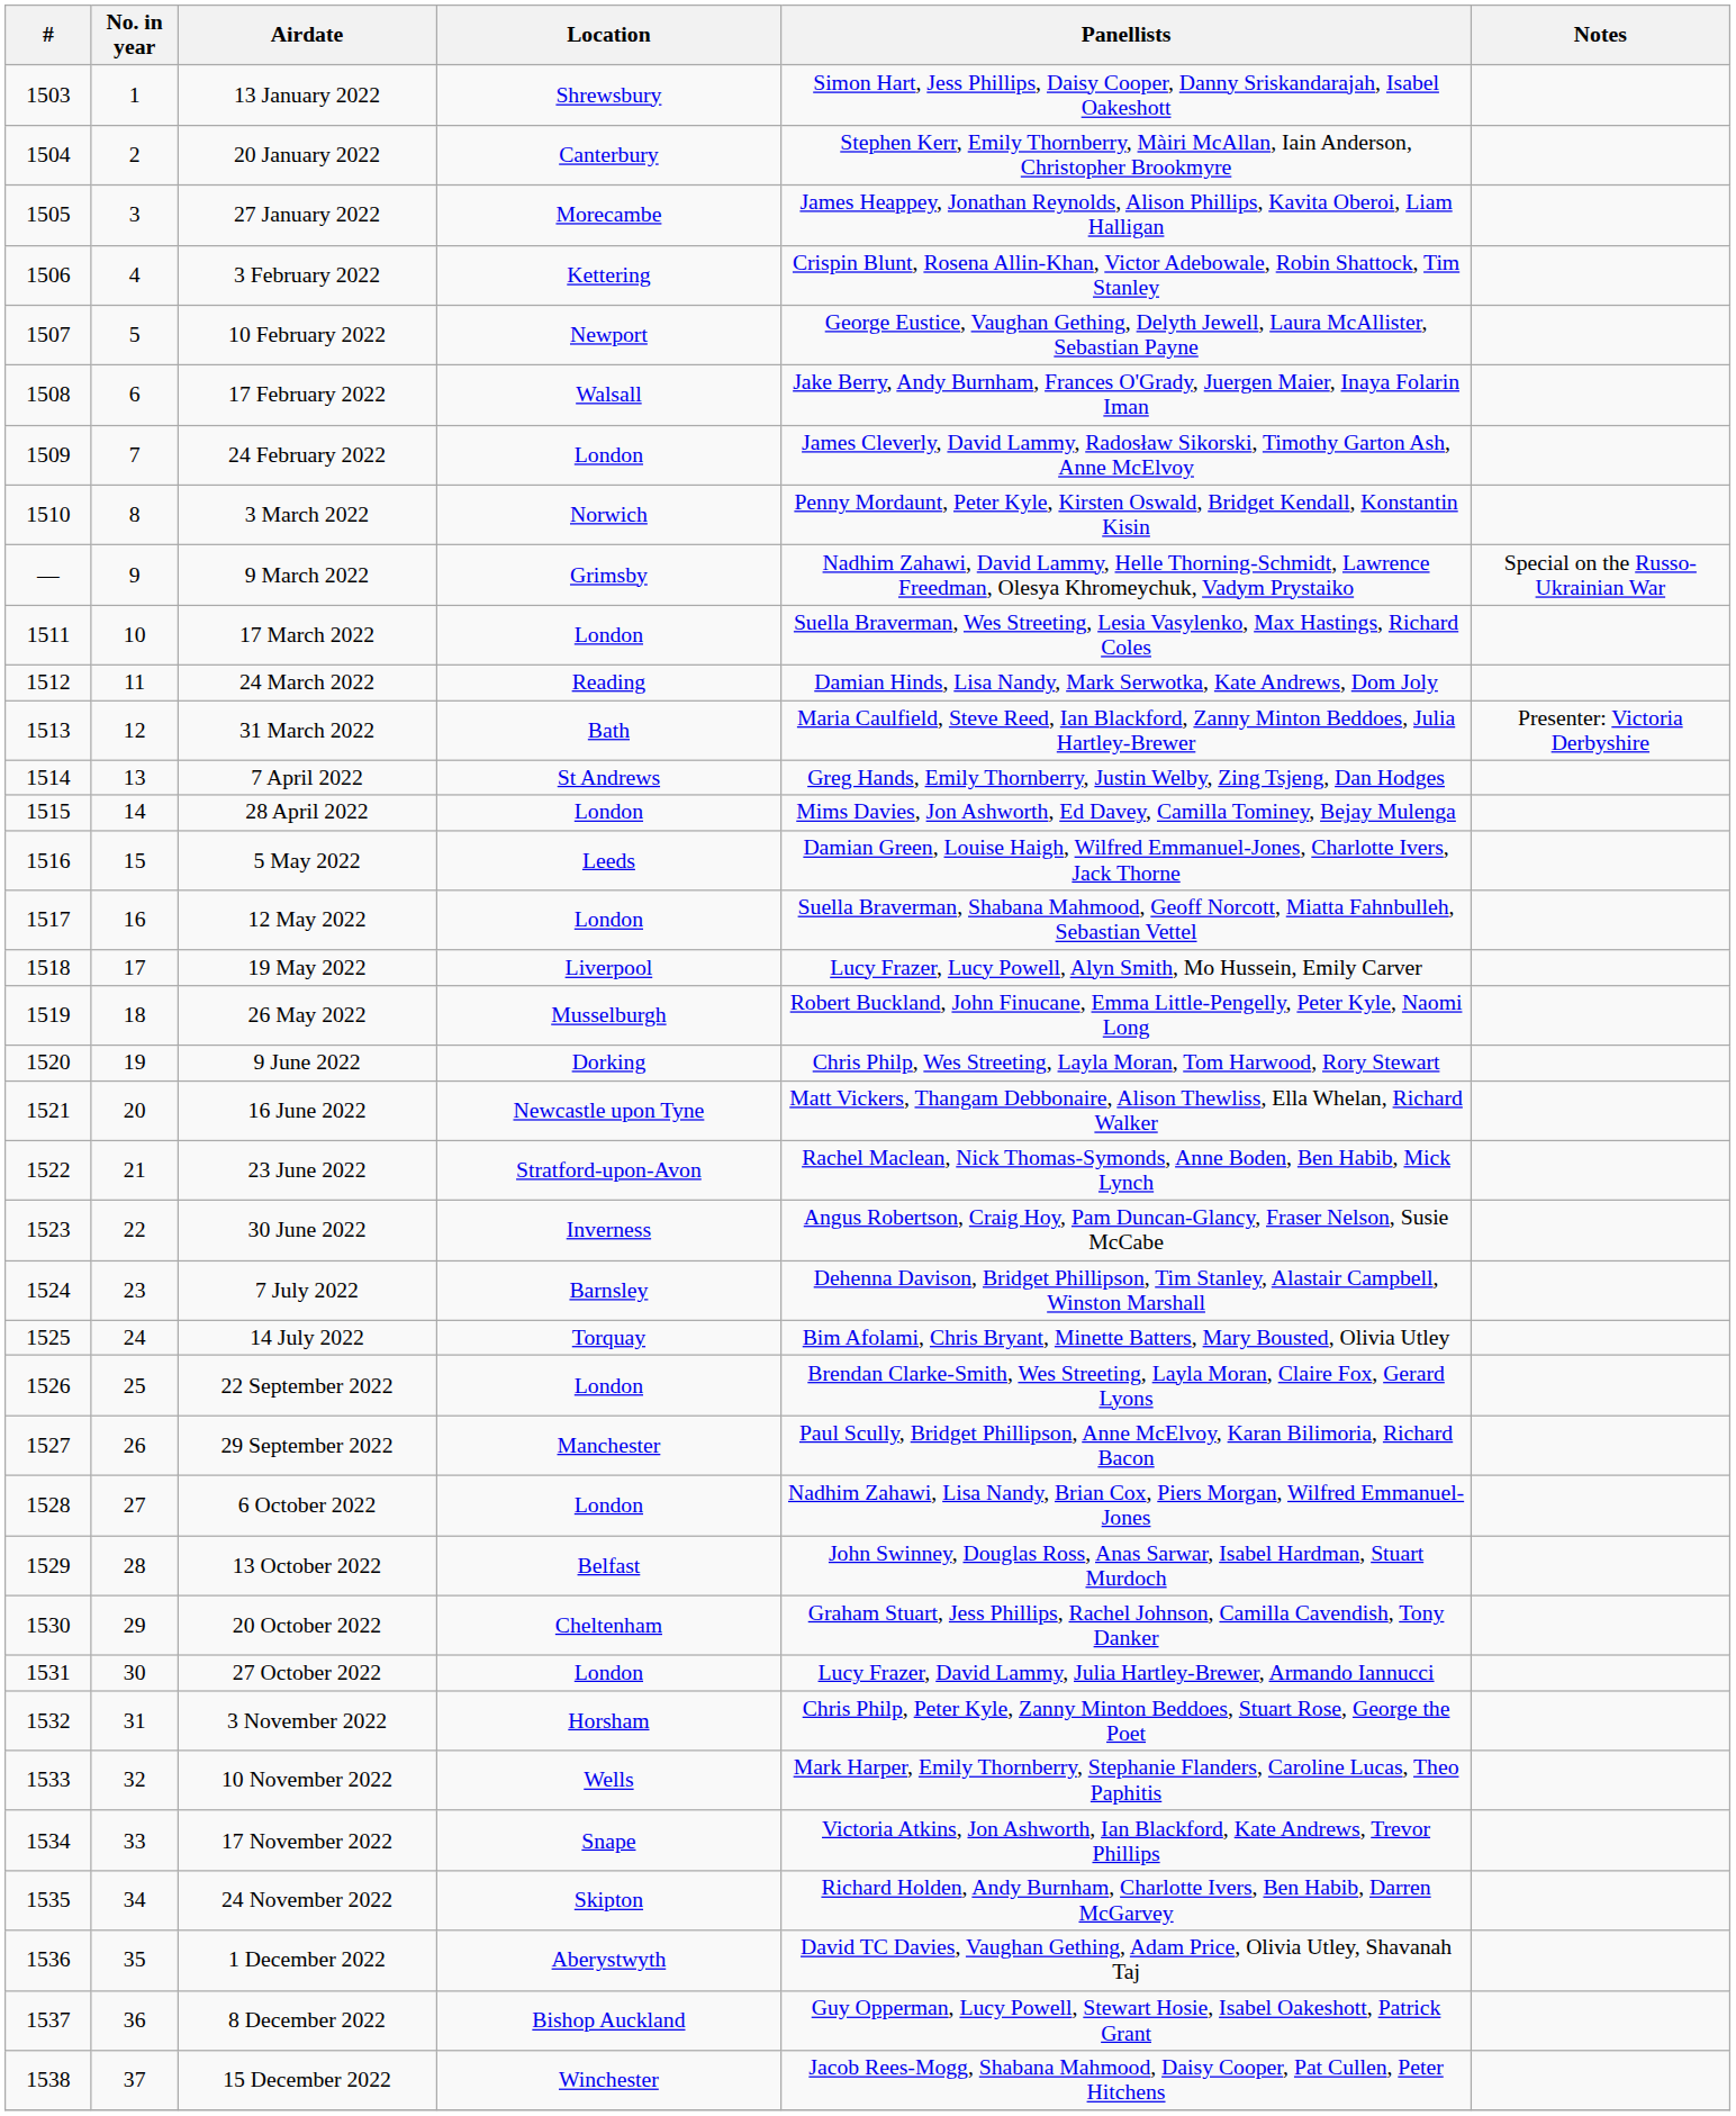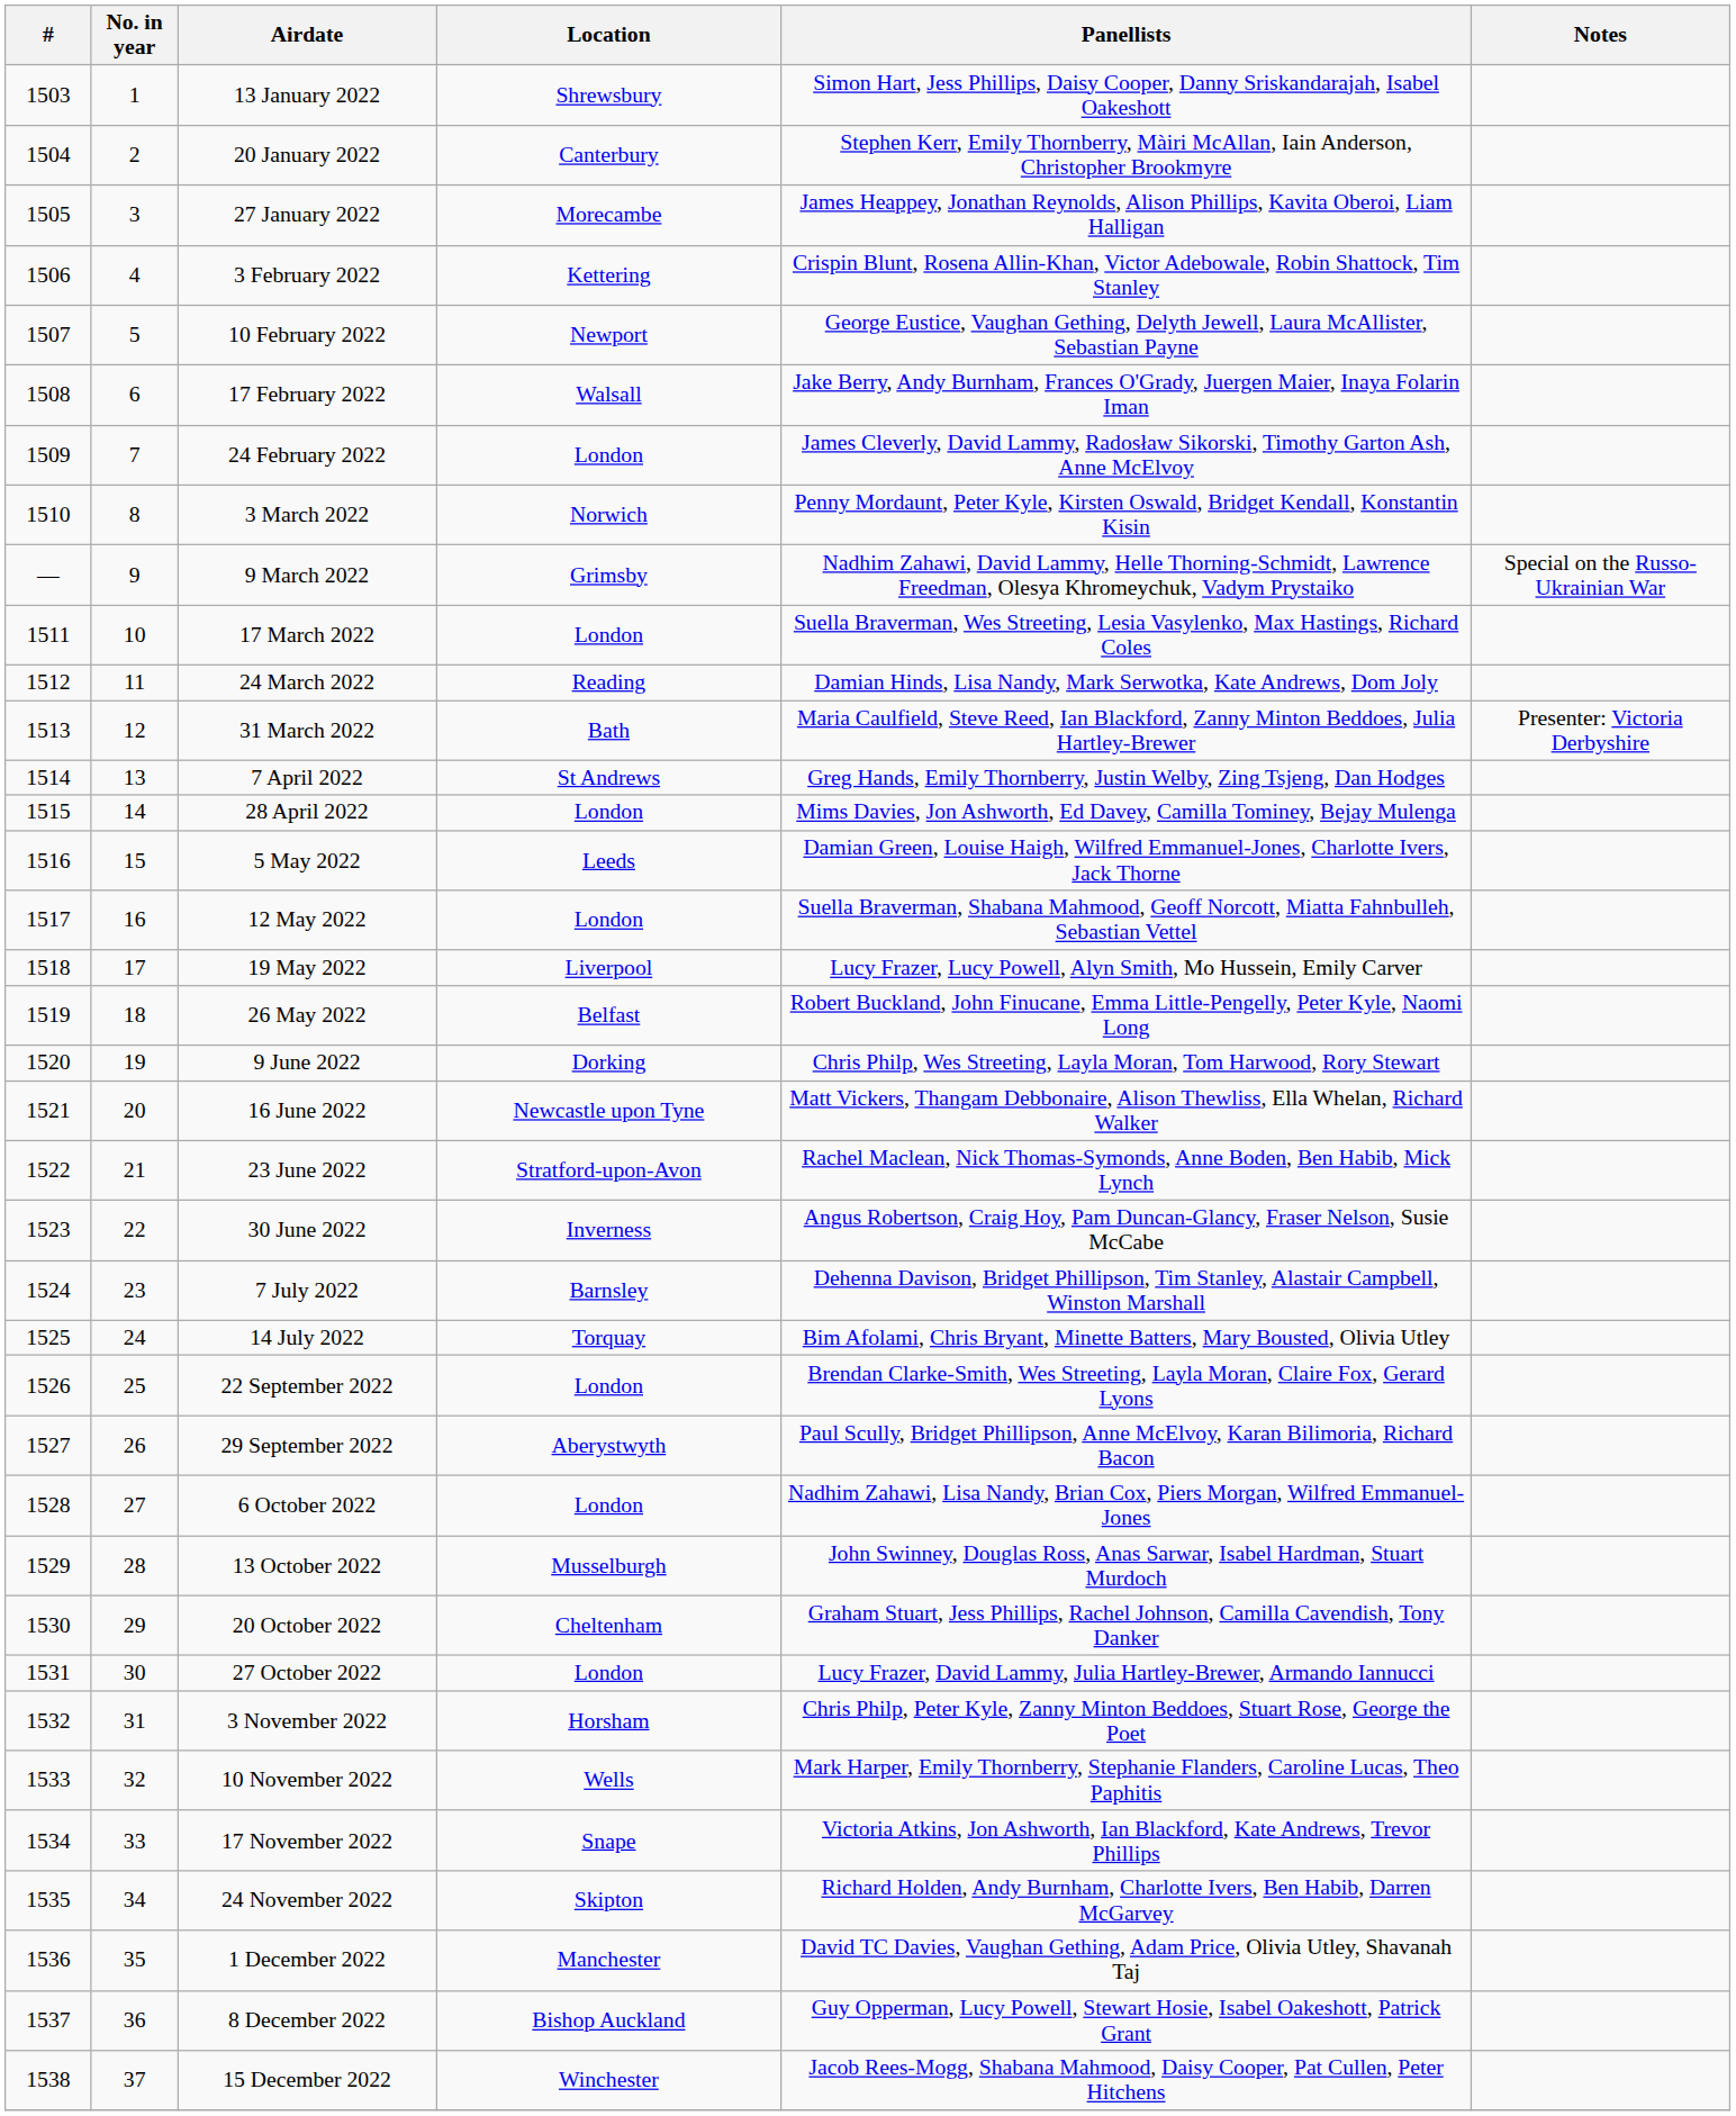26 May 2022 | Location: Musselburgh -> Belfast
29 September 2022 | Location: Manchester -> Aberystwyth
13 October 2022 | Location: Belfast -> Musselburgh
1 December 2022 | Location: Aberystwyth -> Manchester
